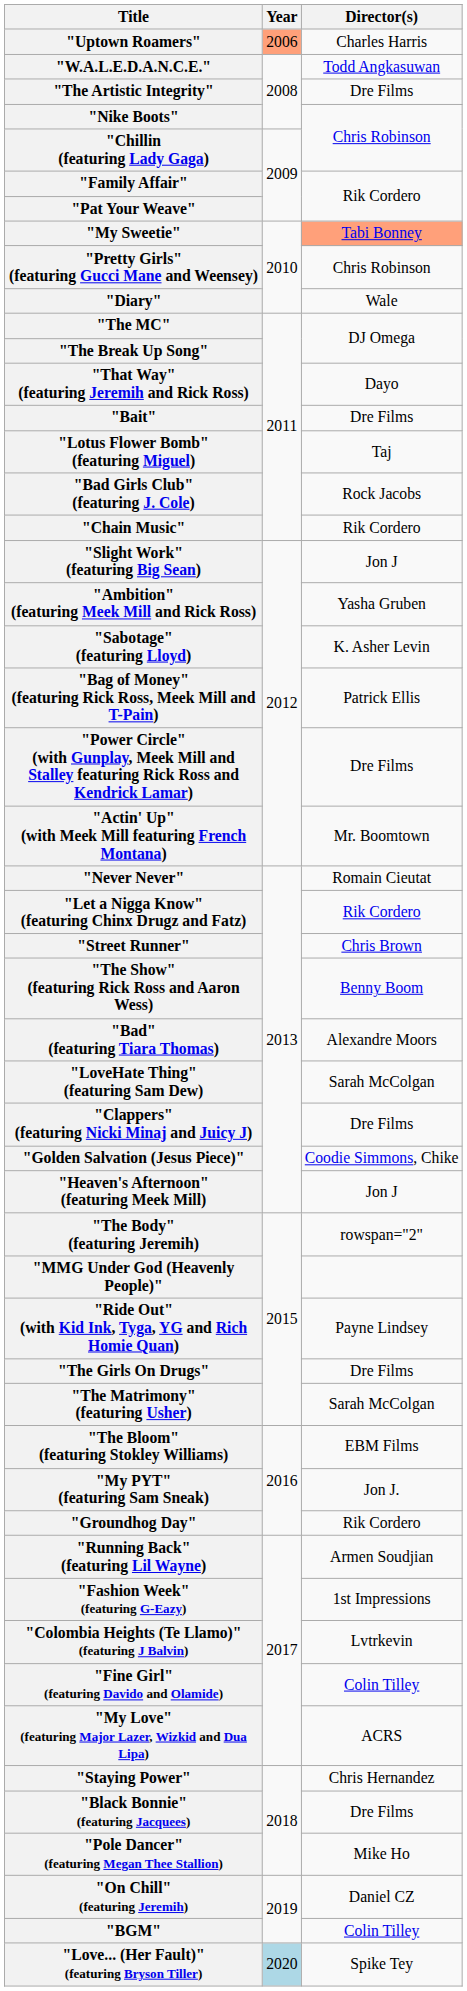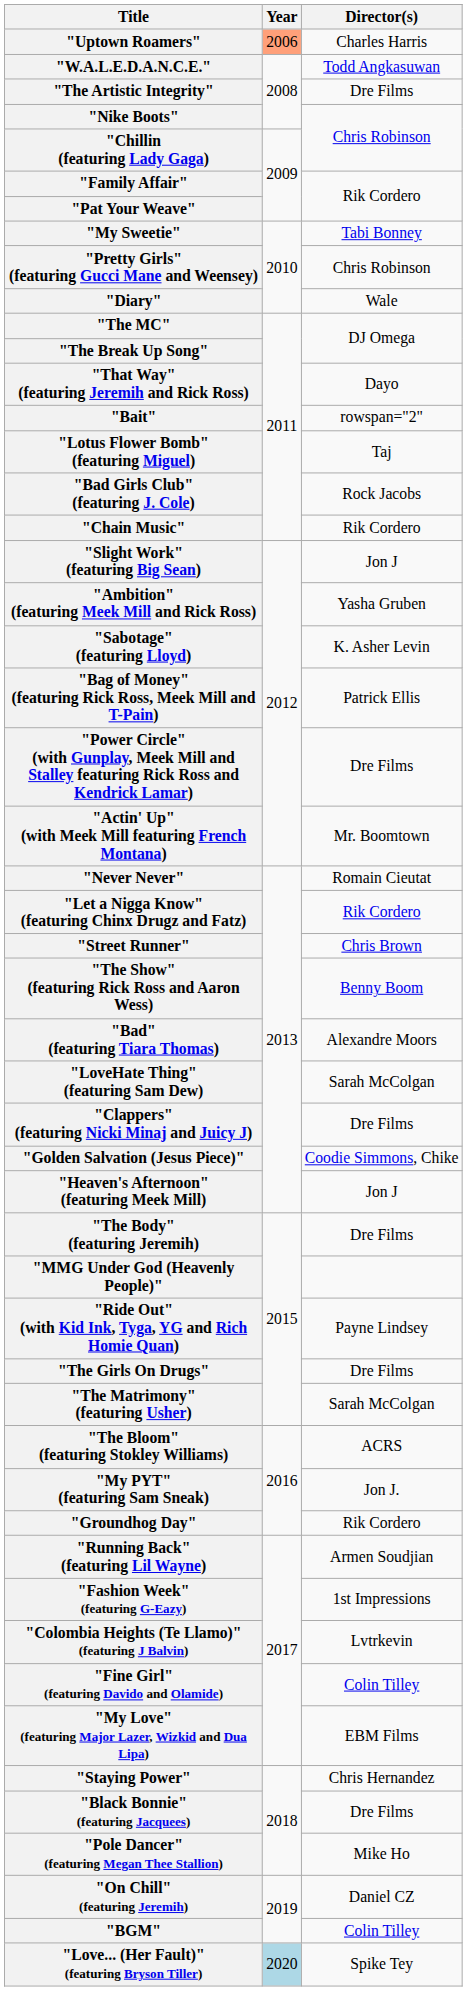"My Sweetie" | Director(s): lightsalmon background -> no background
"Bait" | Director(s): Dre Films -> rowspan="2"
"The Body" (featuring Jeremih) | Director(s): rowspan="2" -> Dre Films
"The Bloom" (featuring Stokley Williams) | Director(s): EBM Films -> ACRS
"My Love" (featuring Major Lazer, Wizkid and Dua Lipa) | Director(s): ACRS -> EBM Films
